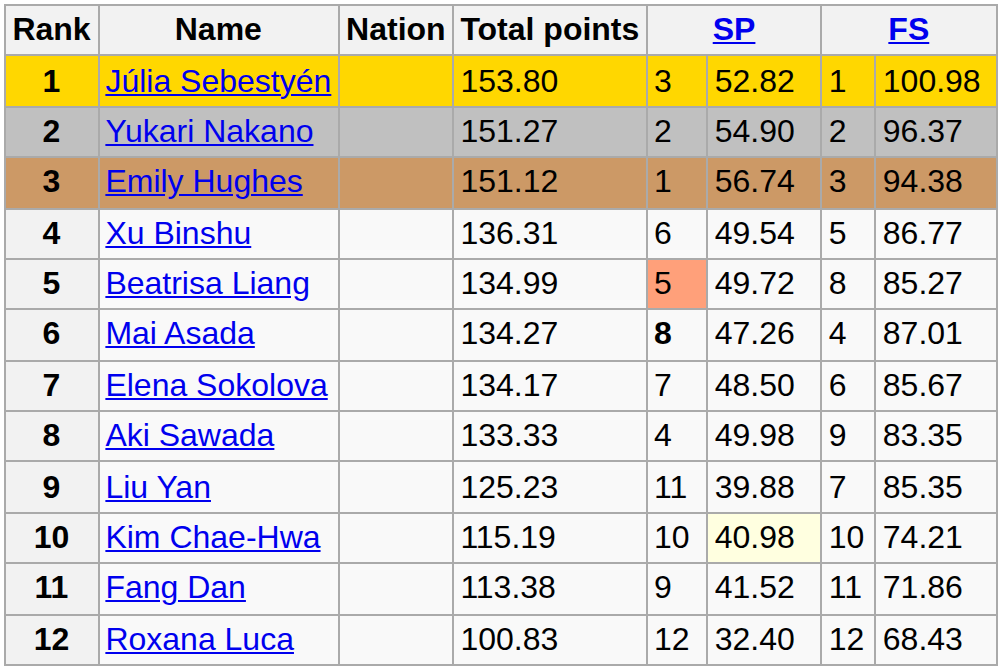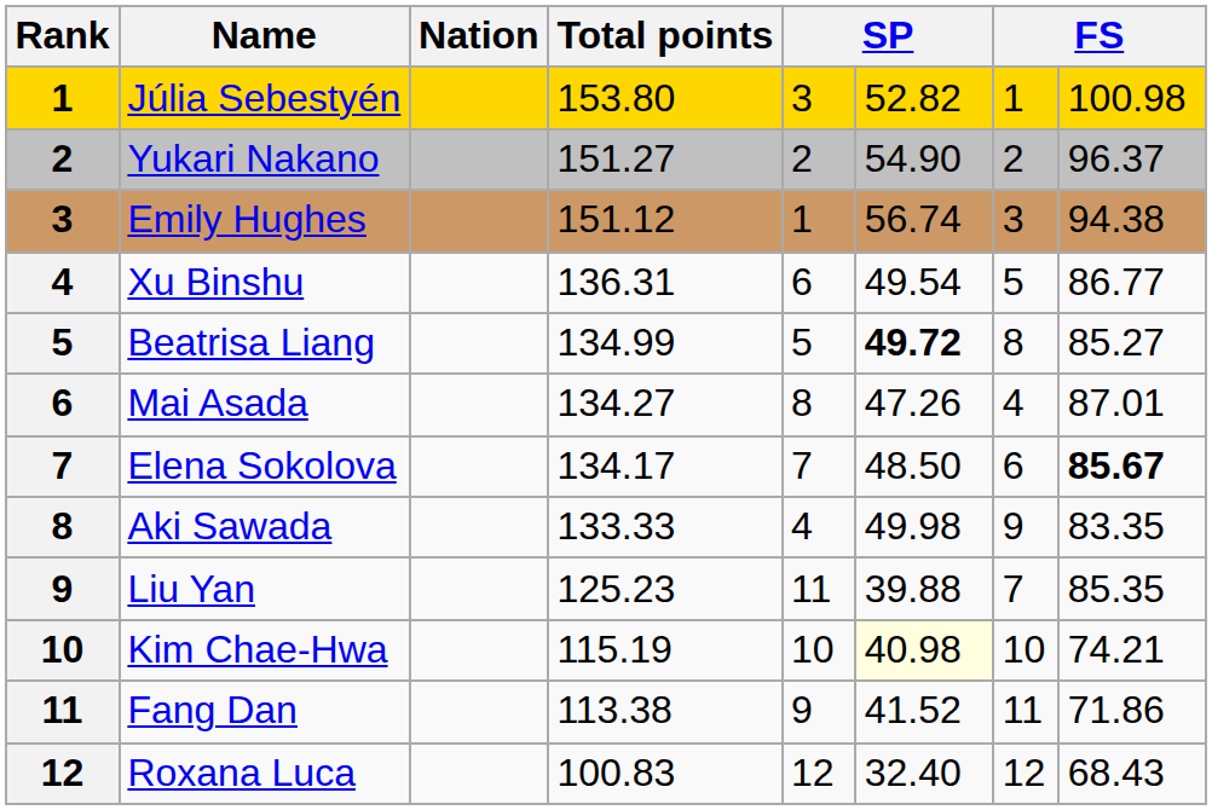Beatrisa Liang | column 5: lightsalmon background -> no background
Beatrisa Liang | column 6: normal -> bold
Mai Asada | column 5: bold -> normal
Elena Sokolova | column 8: normal -> bold
